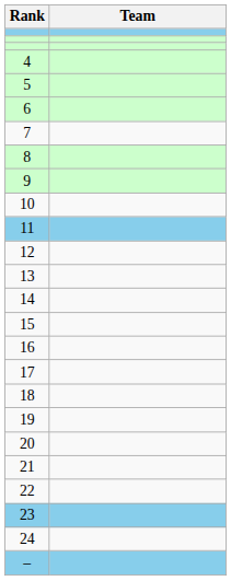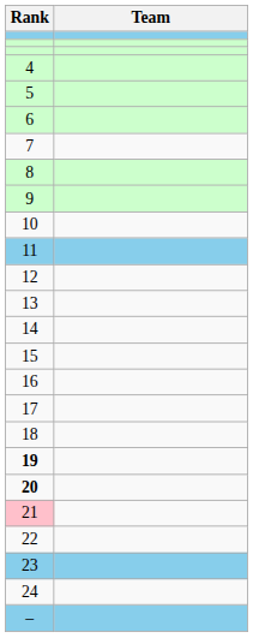row 20 | Rank: normal -> bold
row 21 | Rank: normal -> bold
row 22 | Rank: no background -> pink background
